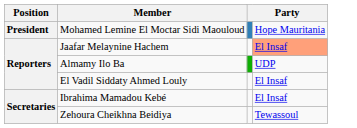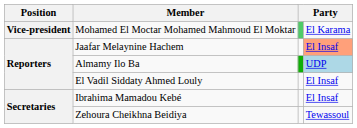- row: President | Mohamed Lemine El Moctar Sidi Maouloud | Hope Mauritania
+ row: Vice-president | Mohamed El Moctar Mohamed Mahmoud El Moktar | El Karama
Almamy Ilo Ba | column 4: no background -> lightblue background
